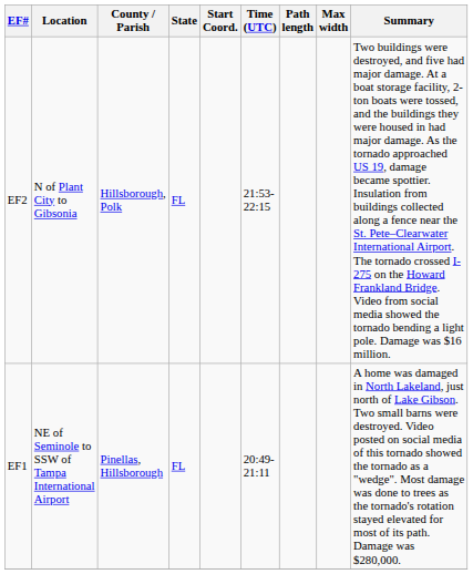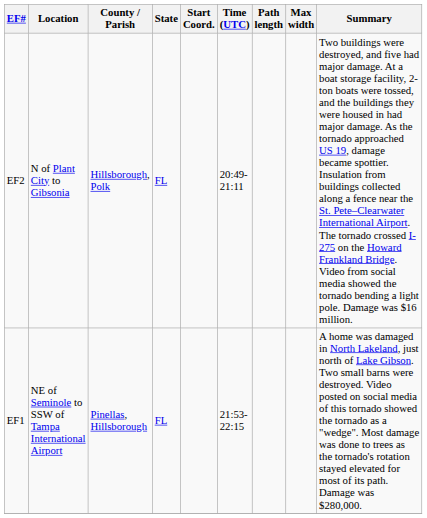EF2 | Time (UTC): 21:53-22:15 -> 20:49-21:11
EF1 | Time (UTC): 20:49-21:11 -> 21:53-22:15
